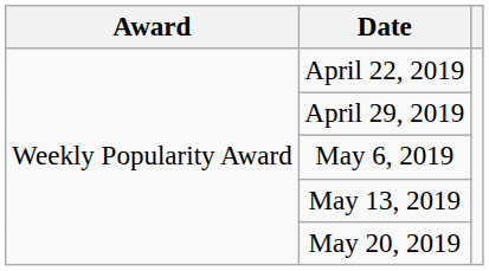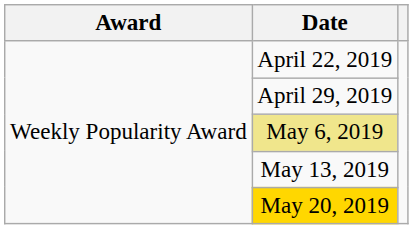May 6, 2019 | Date: no background -> khaki background
May 20, 2019 | Date: no background -> gold background
